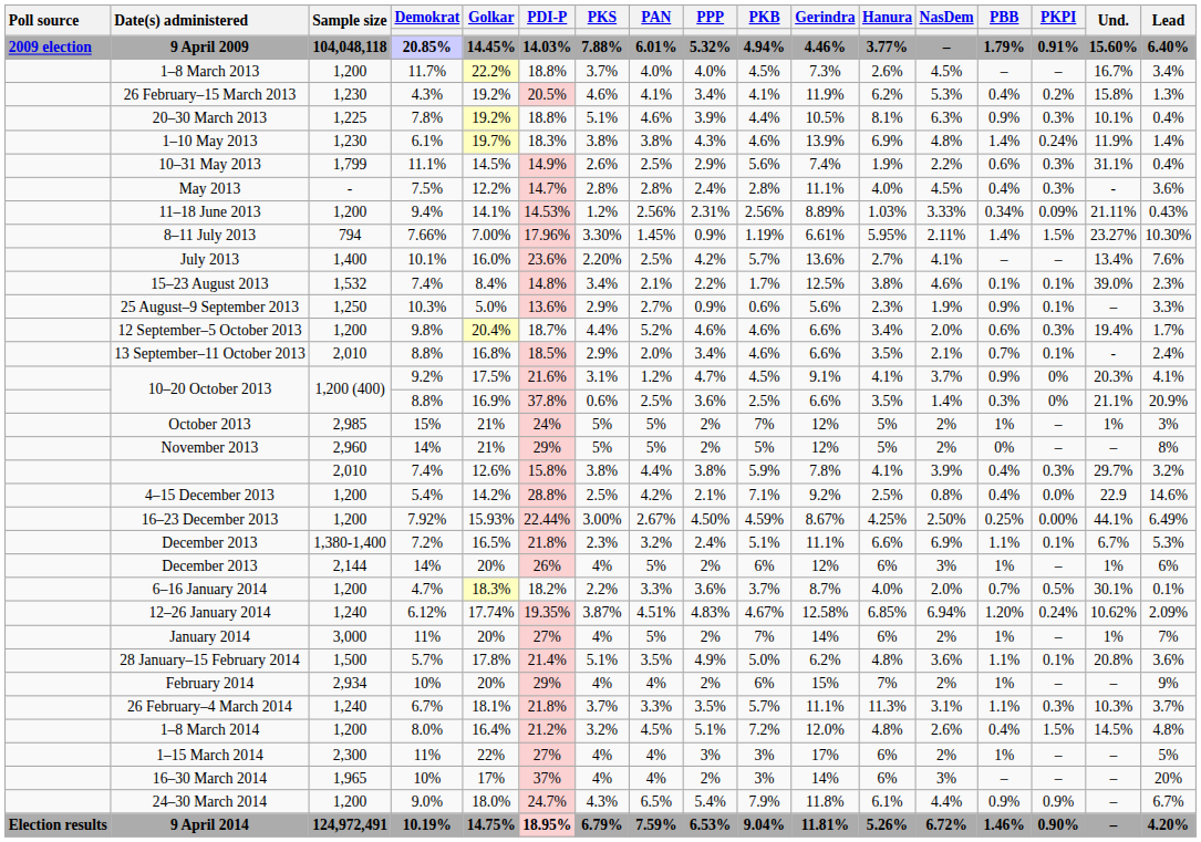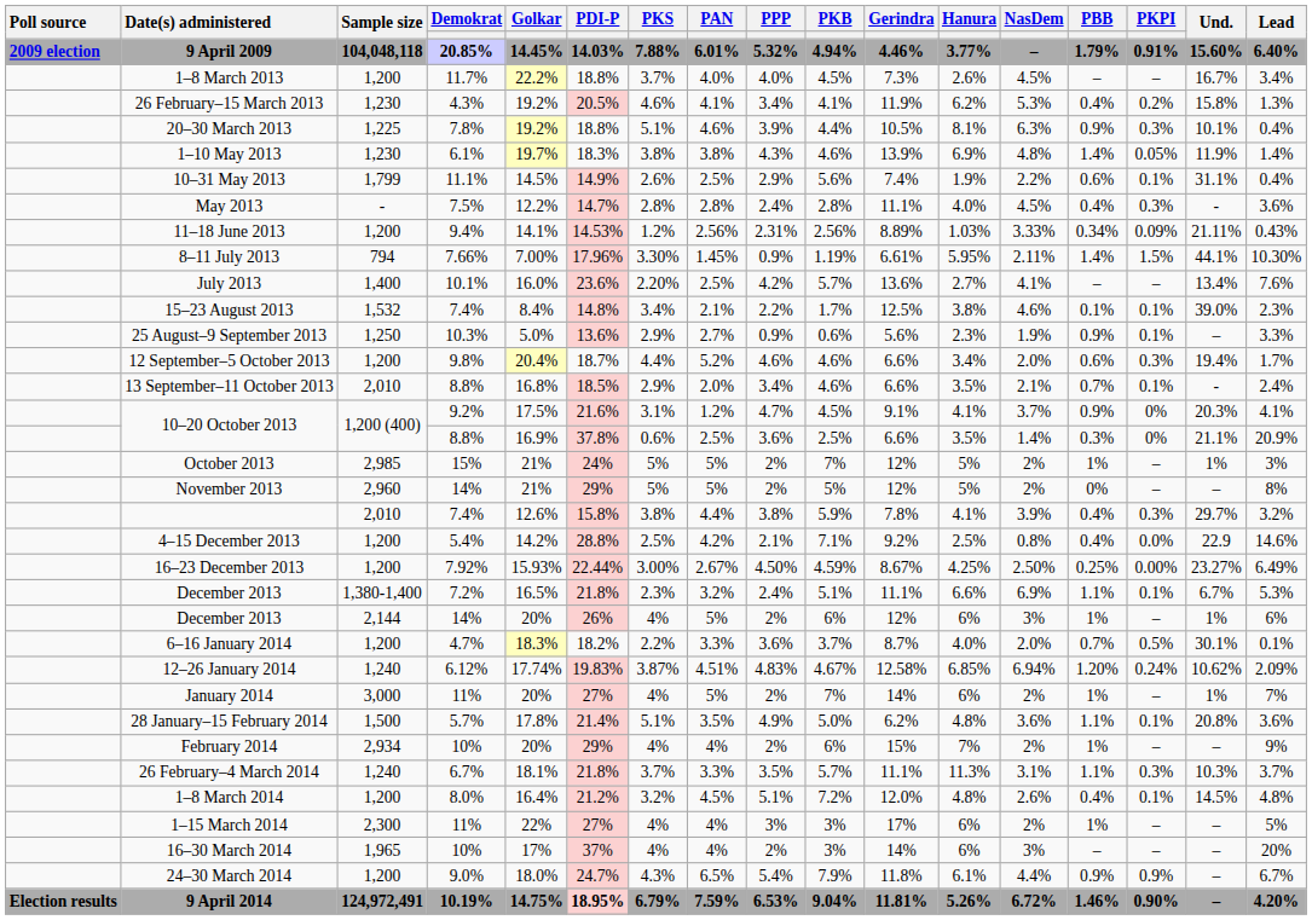1–10 May 2013 | PKPI: 0.24% -> 0.05%
10–31 May 2013 | PKPI: 0.3% -> 0.1%
8–11 July 2013 | Und.: 23.27% -> 44.1%
16–23 December 2013 | Und.: 44.1% -> 23.27%
12–26 January 2014 | PDI-P: 19.35% -> 19.83%
1–8 March 2014 | PKPI: 1.5% -> 0.1%
